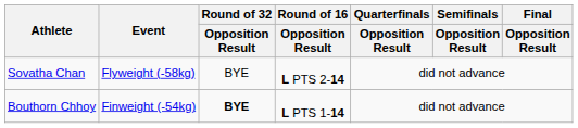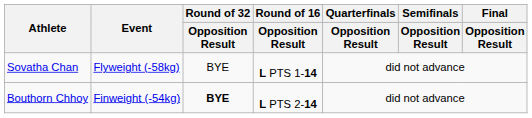Sovatha Chan | Round of 16 / Opposition Result: L PTS 2-14 -> L PTS 1-14
Bouthorn Chhoy | Round of 16 / Opposition Result: L PTS 1-14 -> L PTS 2-14
